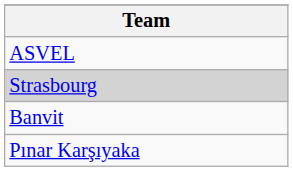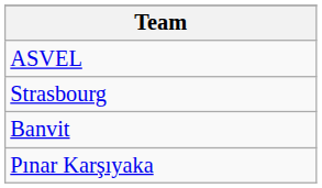row 3 | column 1: lightgrey background -> no background
